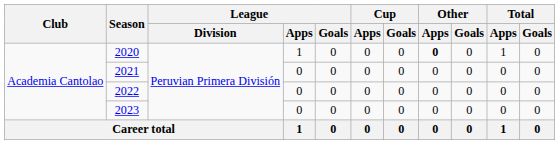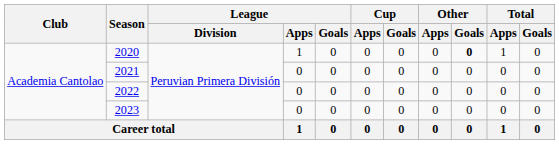2020 | Other / Apps: bold -> normal
2020 | Other / Goals: normal -> bold
